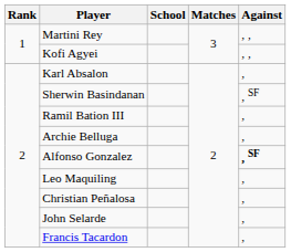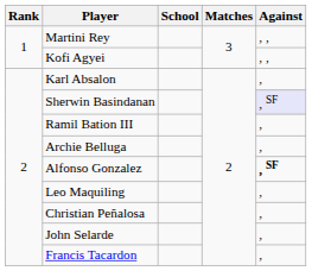Sherwin Basindanan | Against: no background -> lavender background
